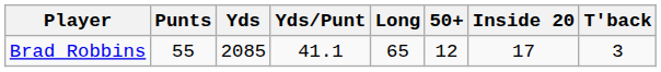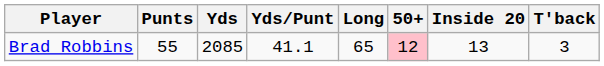Brad Robbins | 50+: no background -> pink background
Brad Robbins | Inside 20: 17 -> 13
